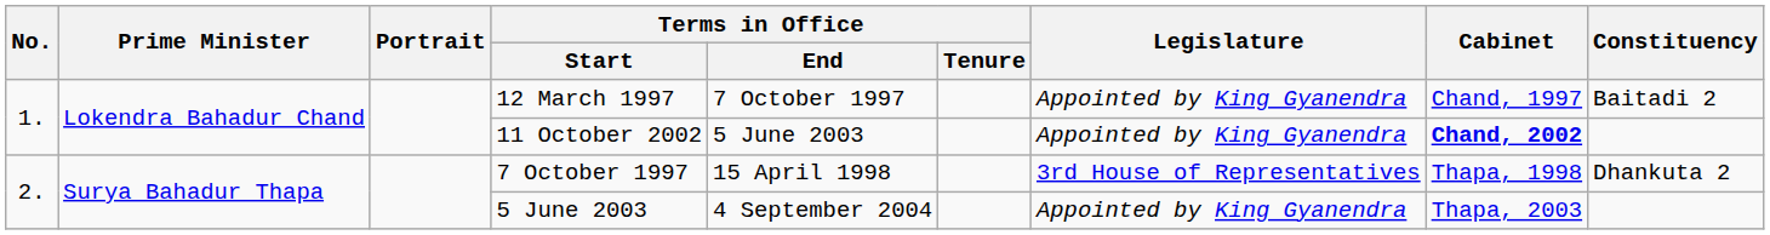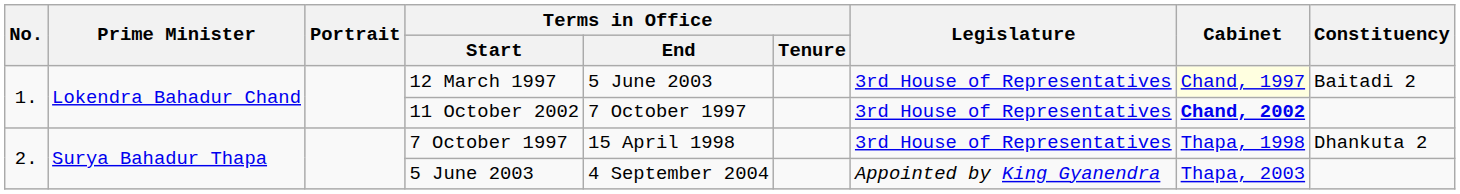12 March 1997 | Terms in Office / End: 7 October 1997 -> 5 June 2003
12 March 1997 | Legislature: Appointed by King Gyanendra -> 3rd House of Representatives
12 March 1997 | Cabinet: no background -> lightyellow background
11 October 2002 | Terms in Office / End: 5 June 2003 -> 7 October 1997
11 October 2002 | Legislature: Appointed by King Gyanendra -> 3rd House of Representatives
